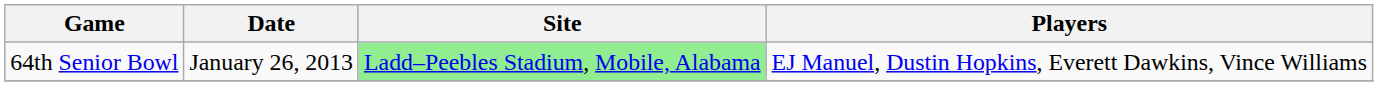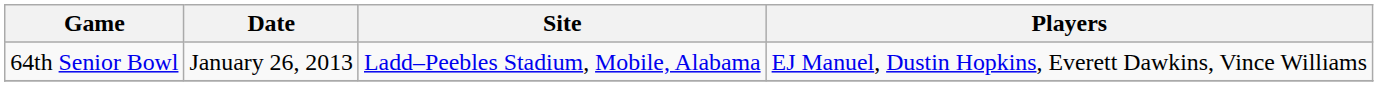64th Senior Bowl | Site: lightgreen background -> no background
